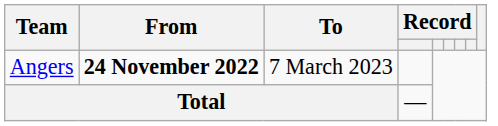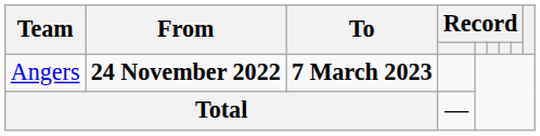Angers | To: normal -> bold
